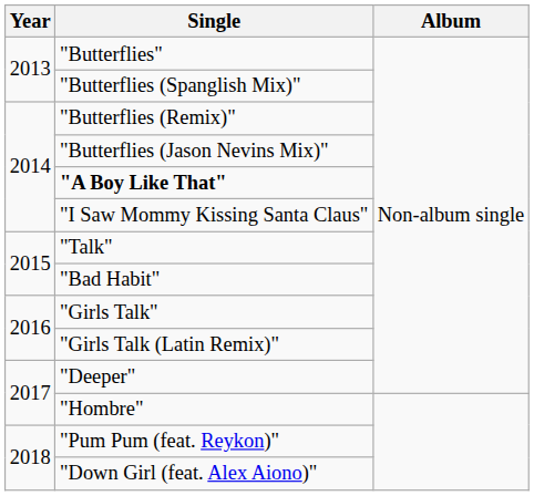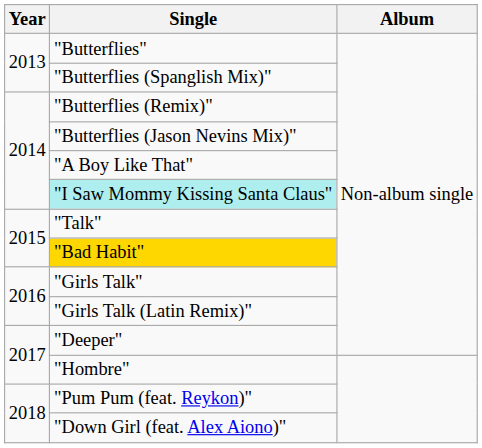"A Boy Like That" | Single: bold -> normal
"I Saw Mommy Kissing Santa Claus" | Single: no background -> paleturquoise background
"Bad Habit" | Single: no background -> gold background
